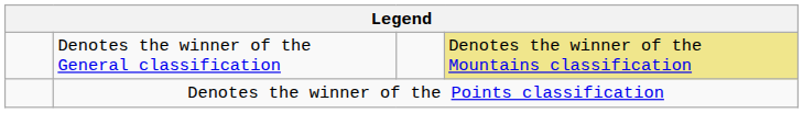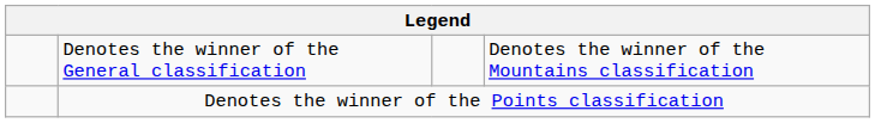Denotes the winner of the General classification | column 4: khaki background -> no background
